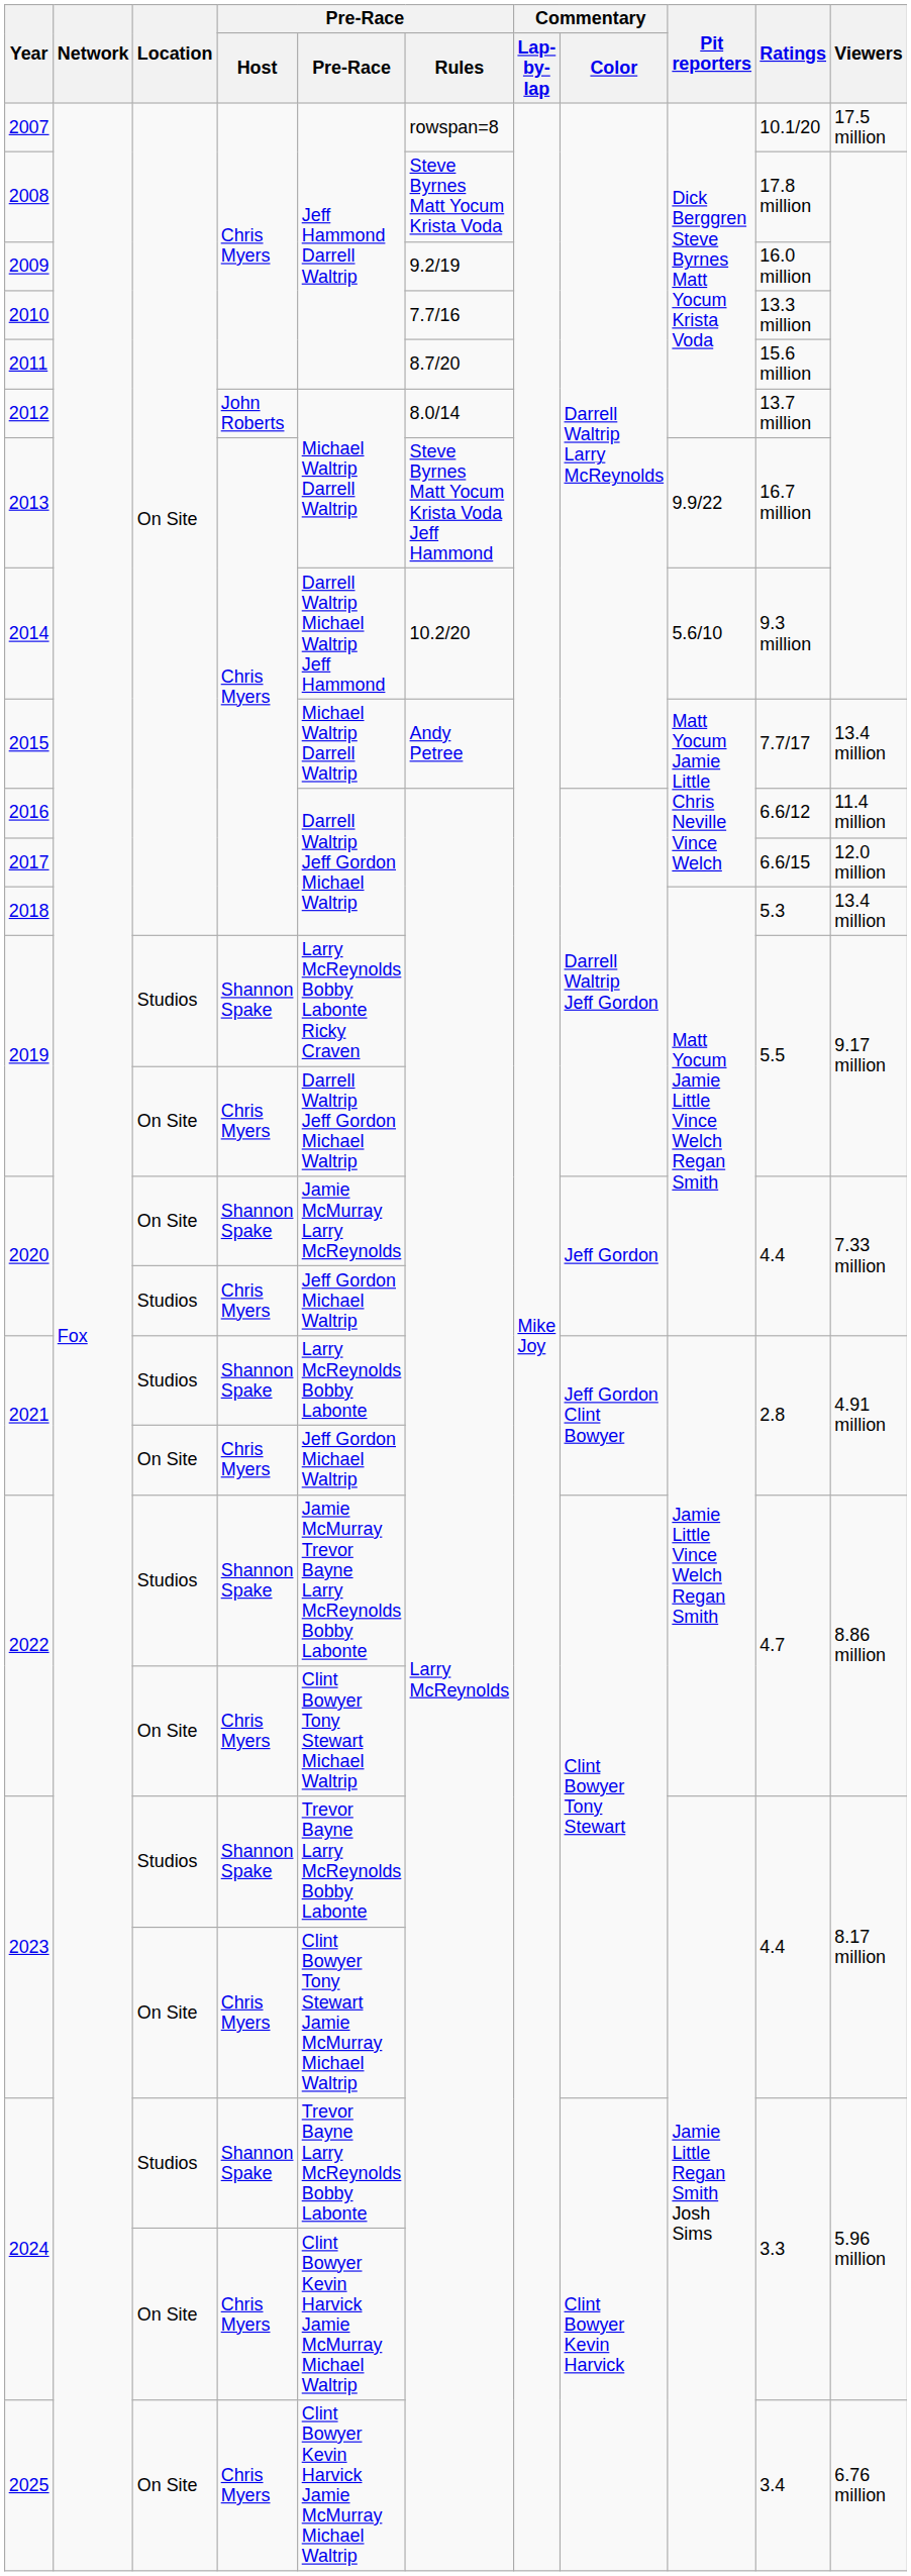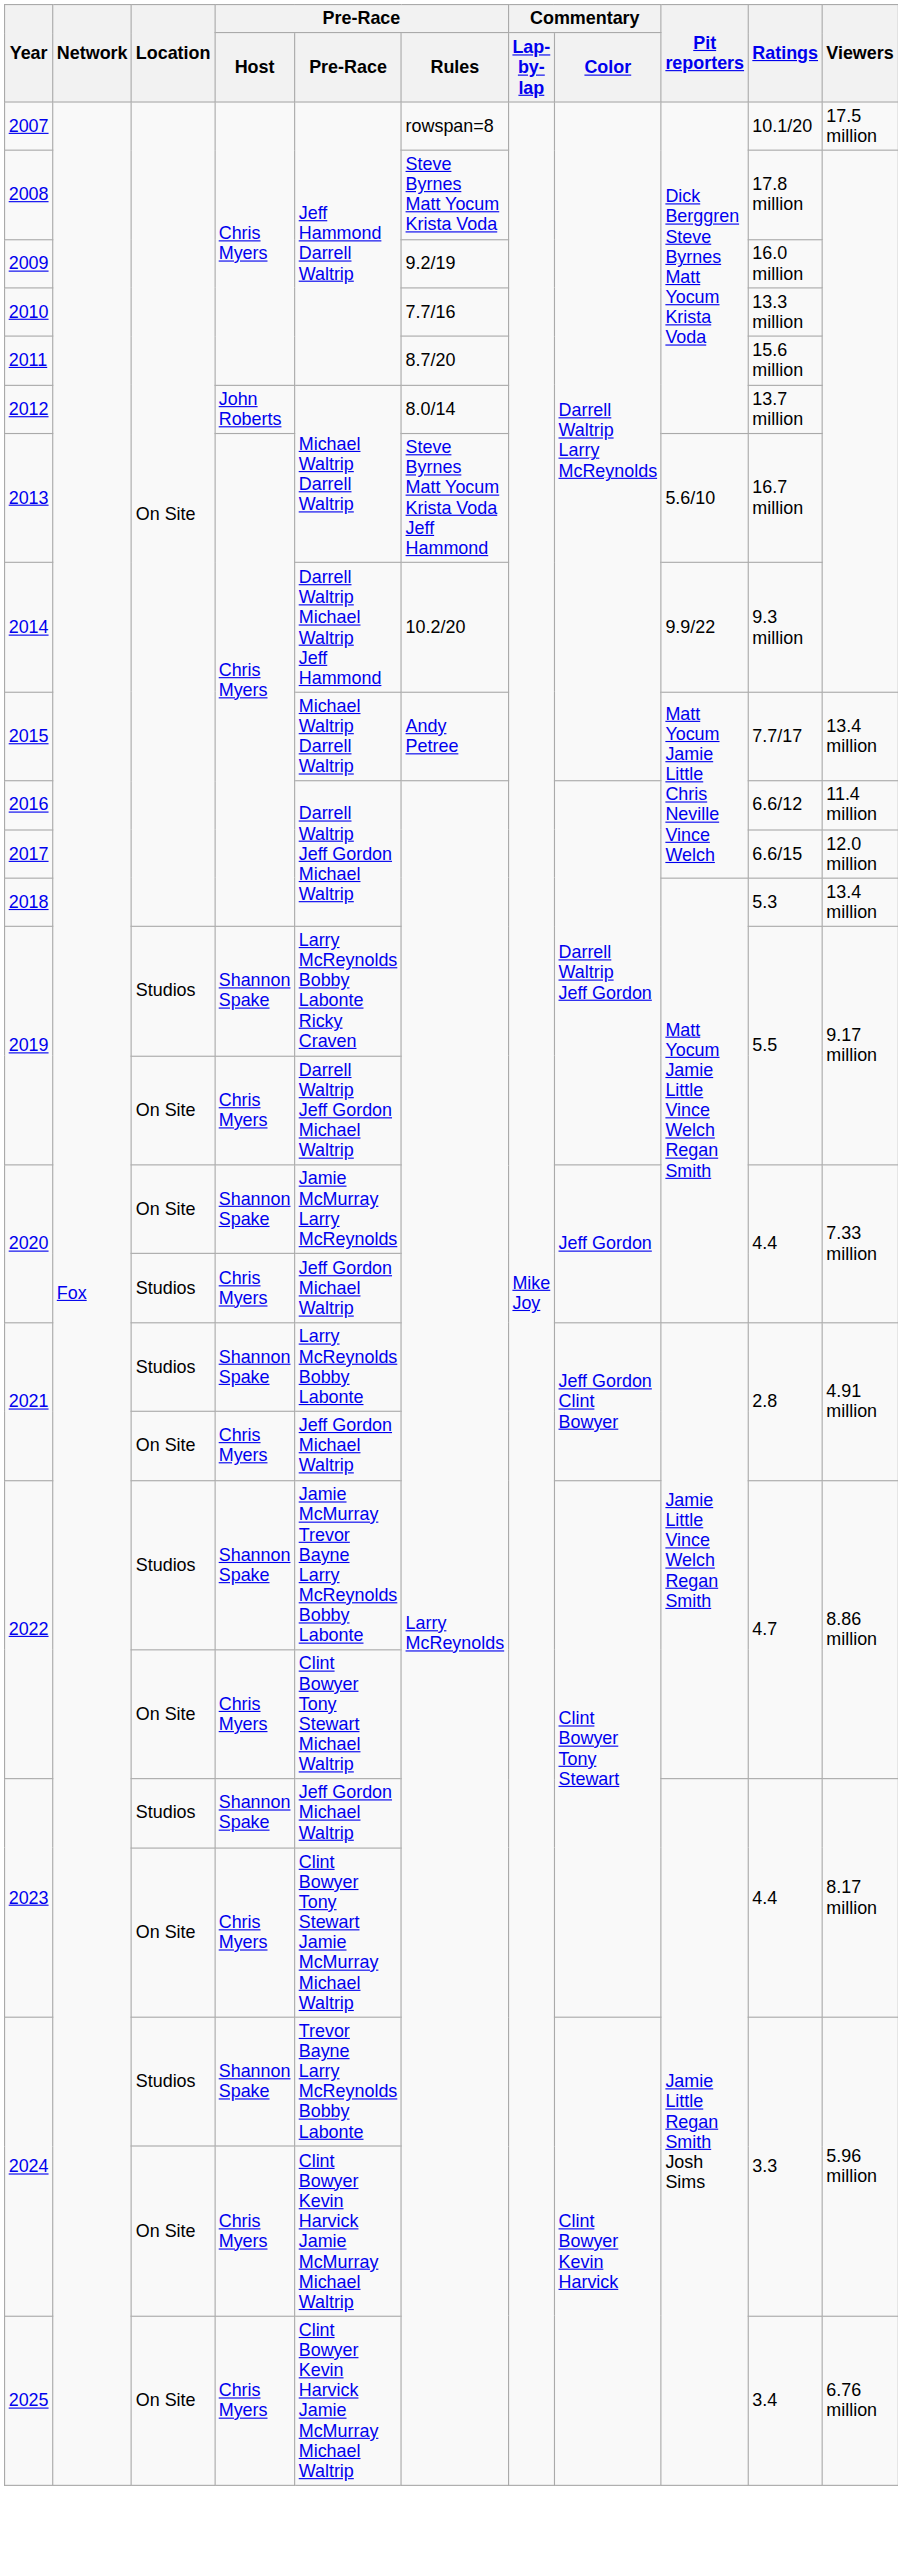2013 | Pit reporters: 9.9/22 -> 5.6/10
2014 | Pit reporters: 5.6/10 -> 9.9/22
2023 / Shannon Spake | Pre-Race: Trevor Bayne Larry McReynolds Bobby Labonte -> Jeff Gordon Michael Waltrip
